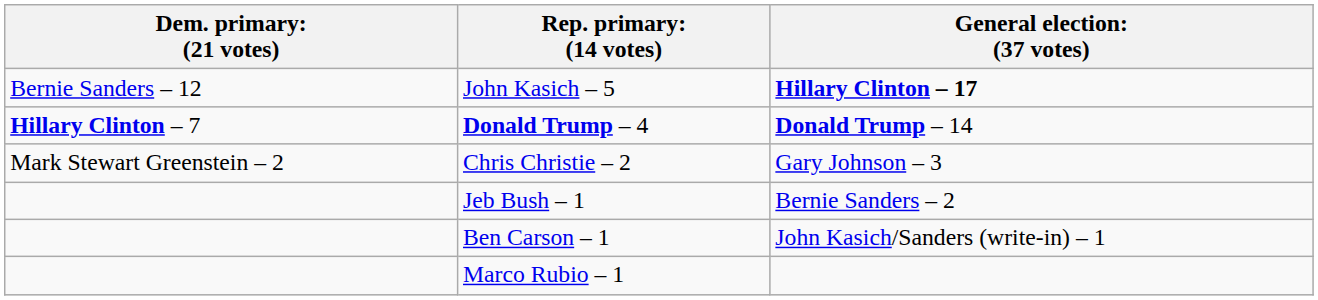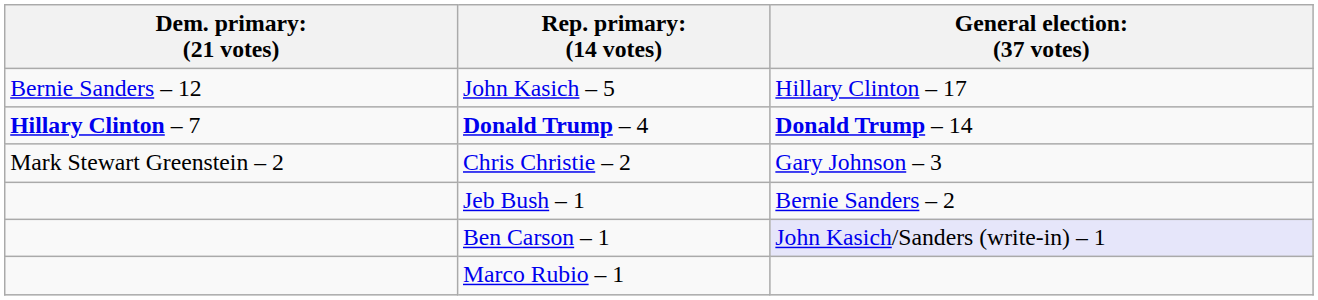John Kasich – 5 | column 3: bold -> normal
Ben Carson – 1 | column 3: no background -> lavender background
